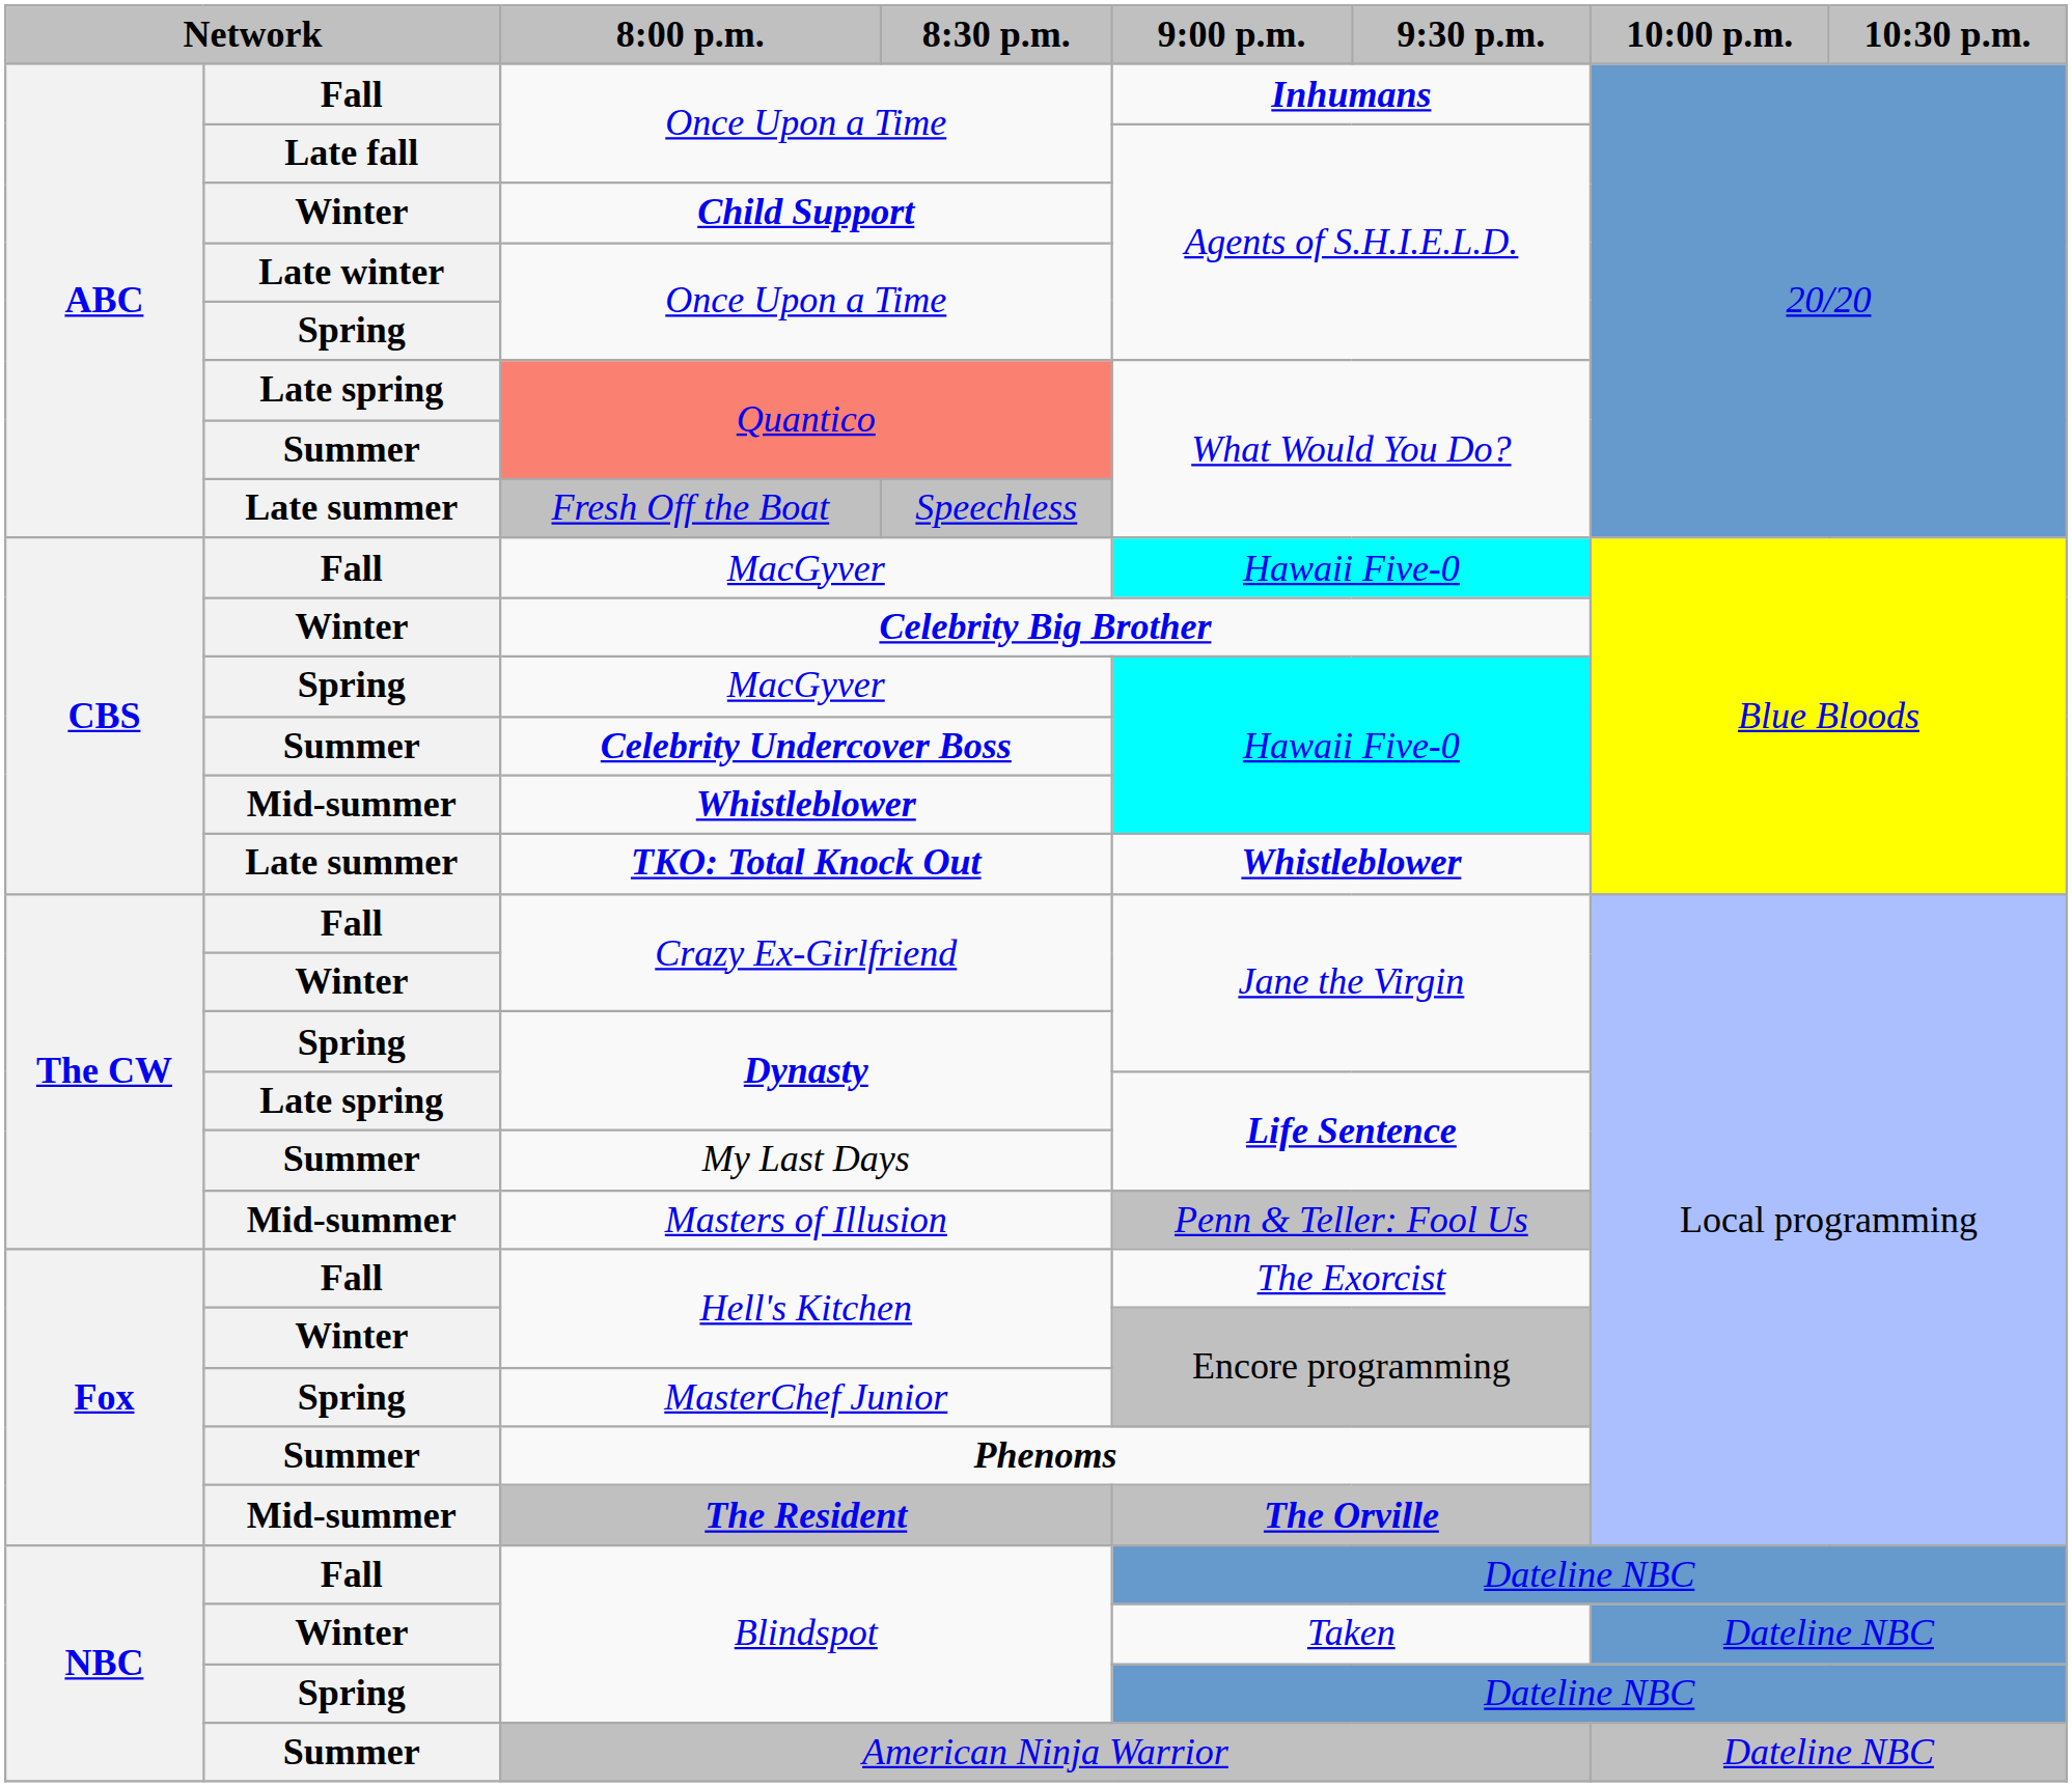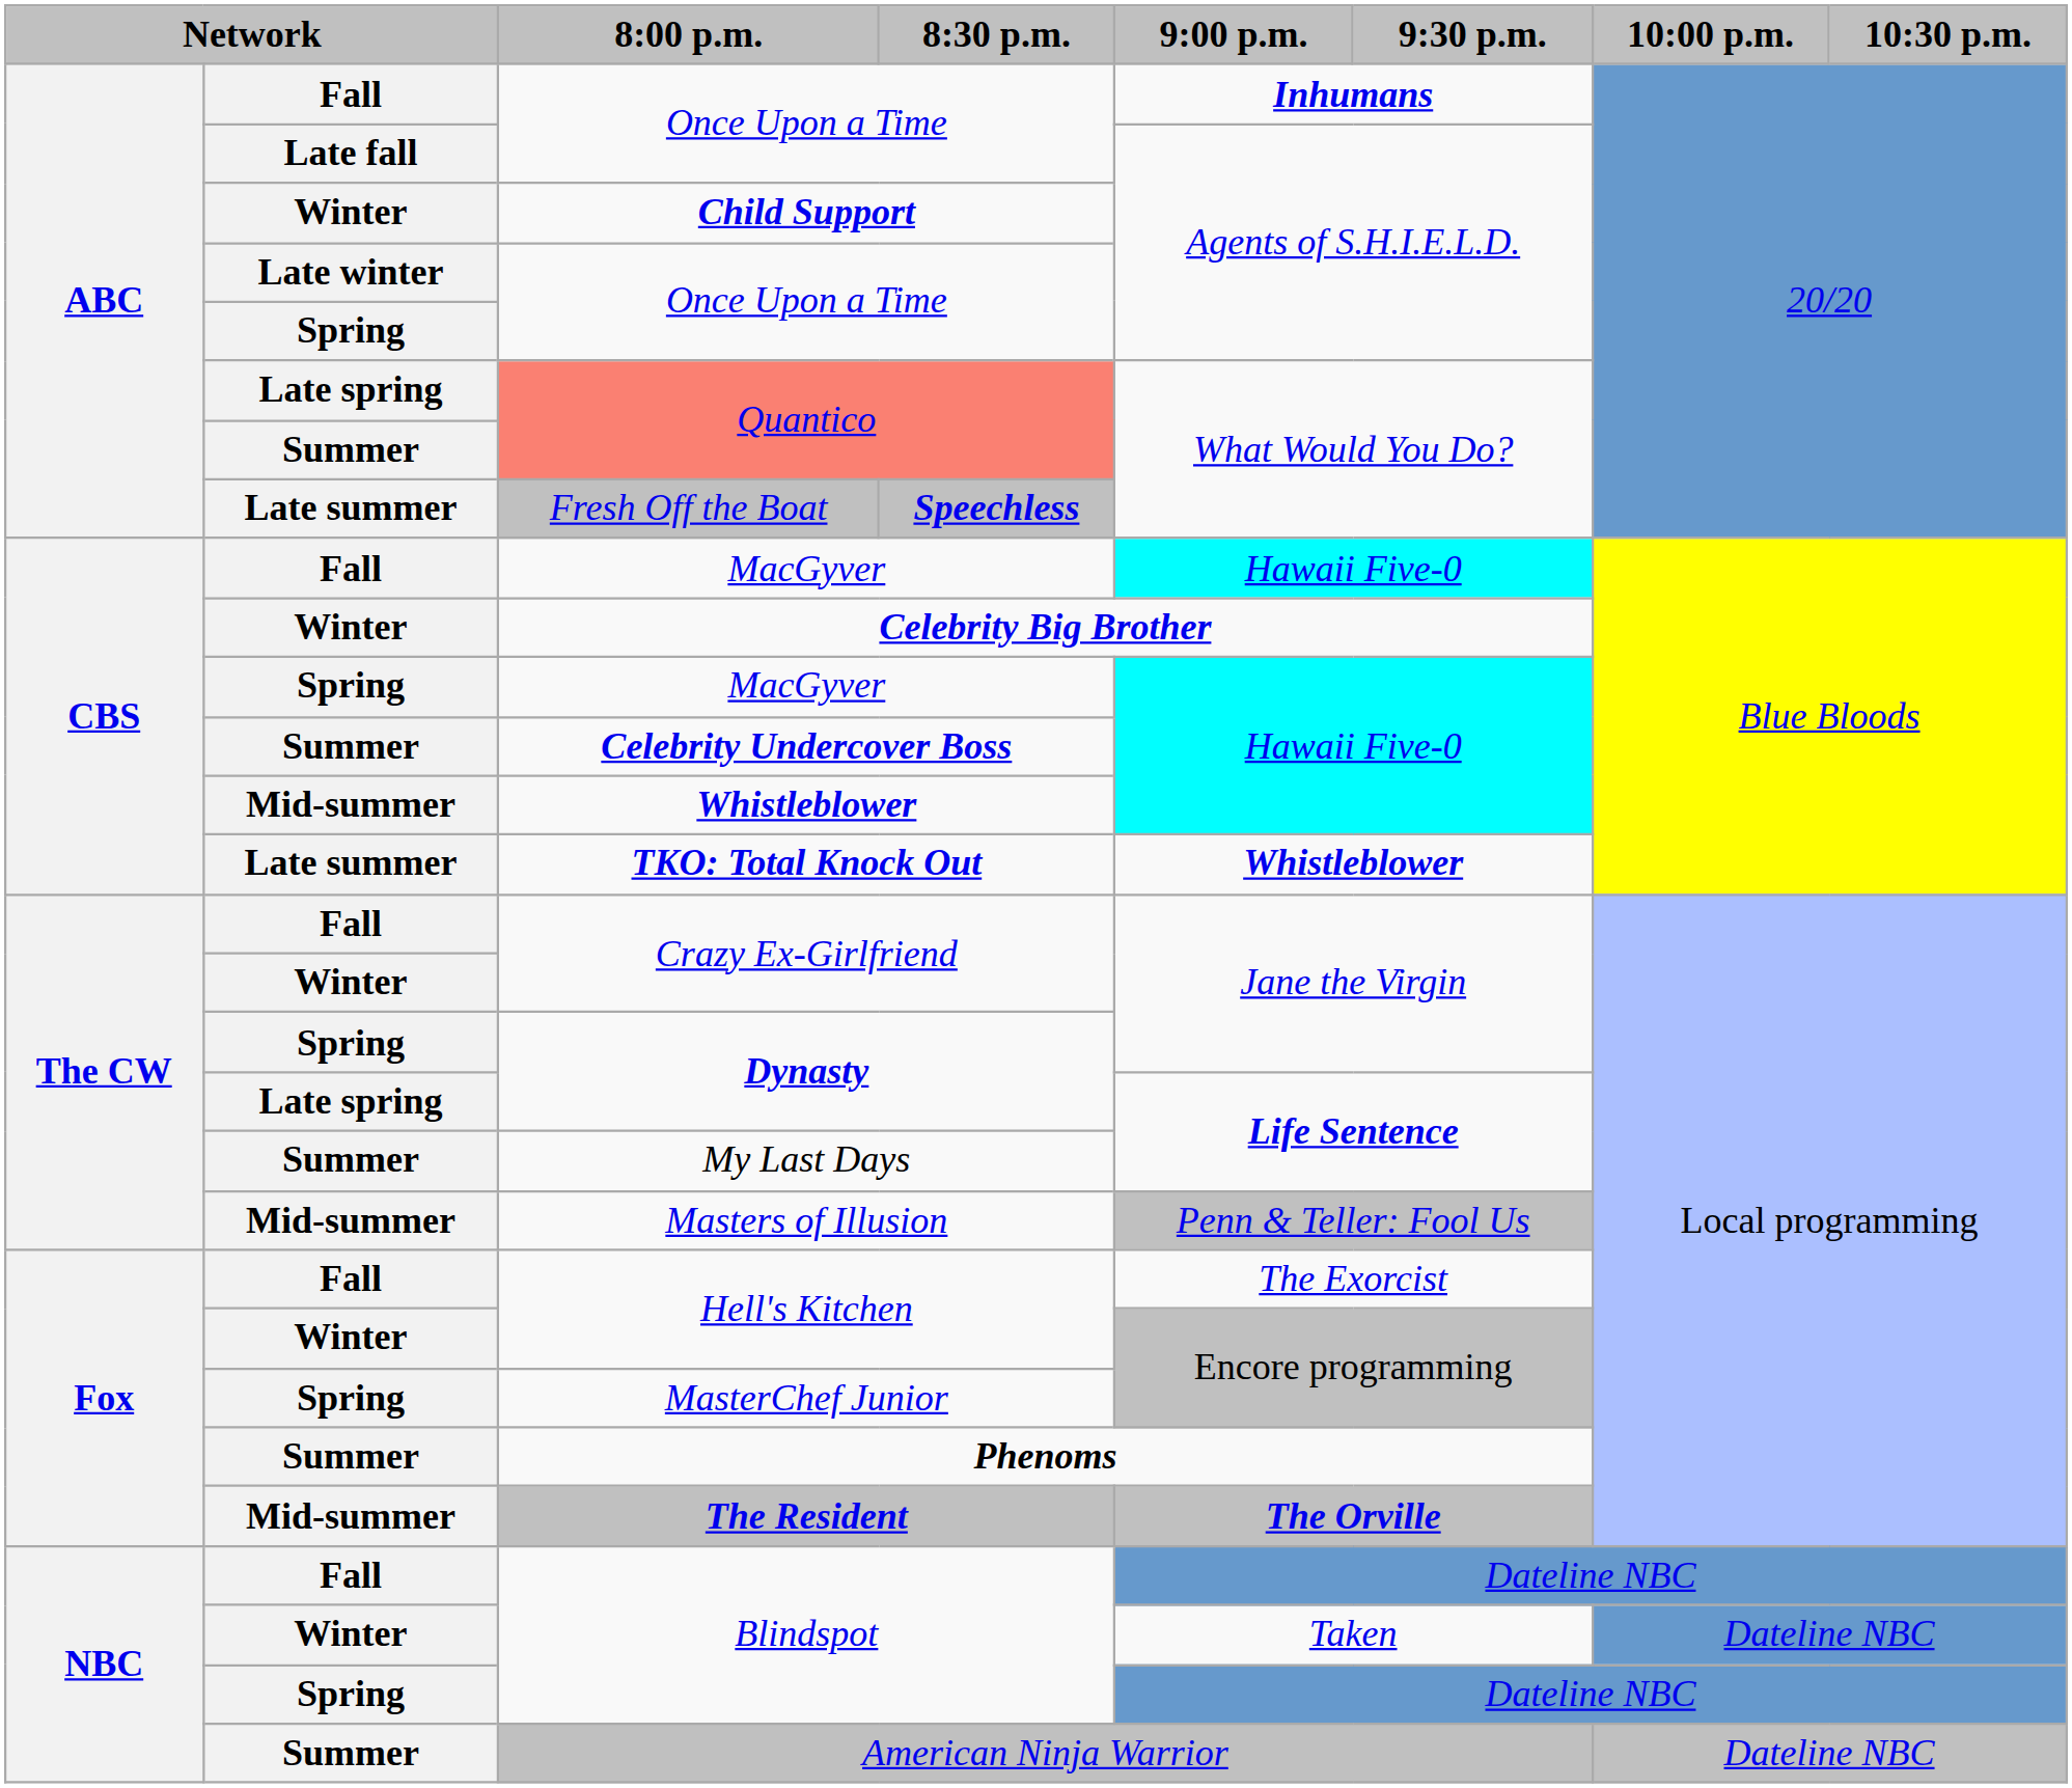Fresh Off the Boat | 8:30 p.m.: normal -> bold
